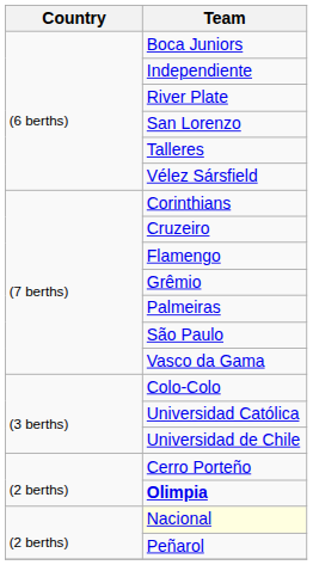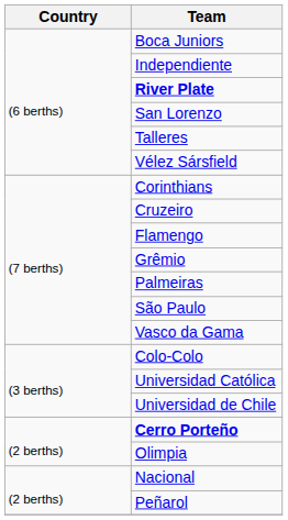River Plate | Team: normal -> bold
Cerro Porteño | Team: normal -> bold
Olimpia | Team: bold -> normal
Nacional | Team: lightyellow background -> no background
